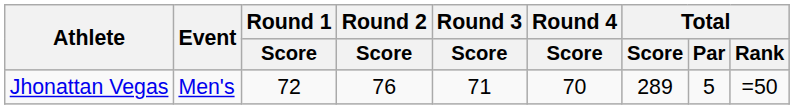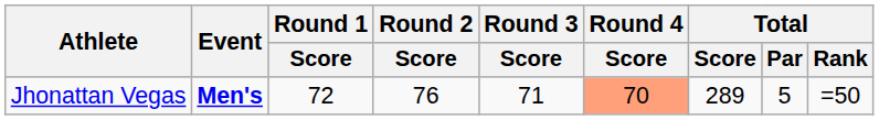Jhonattan Vegas | Event: normal -> bold
Jhonattan Vegas | Round 4 / Score: no background -> lightsalmon background
